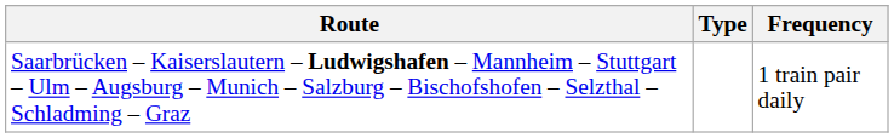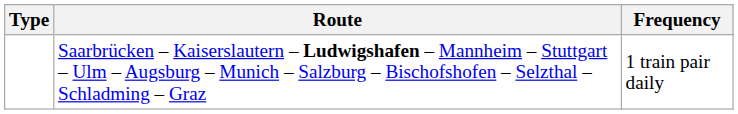columns swapped: Type <-> Route
